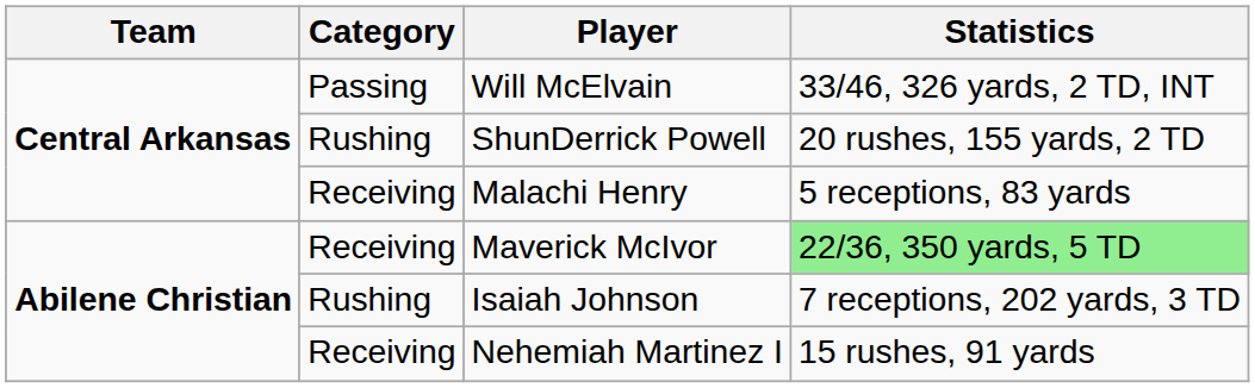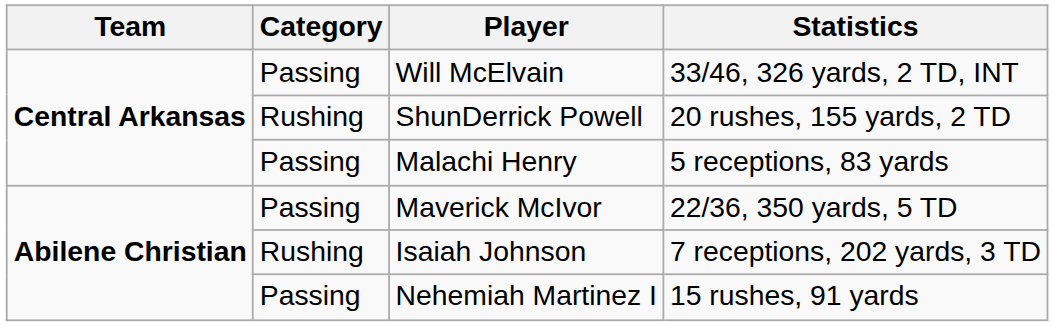Malachi Henry | Category: Receiving -> Passing
Maverick McIvor | Category: Receiving -> Passing
Maverick McIvor | Statistics: lightgreen background -> no background
Nehemiah Martinez I | Category: Receiving -> Passing
